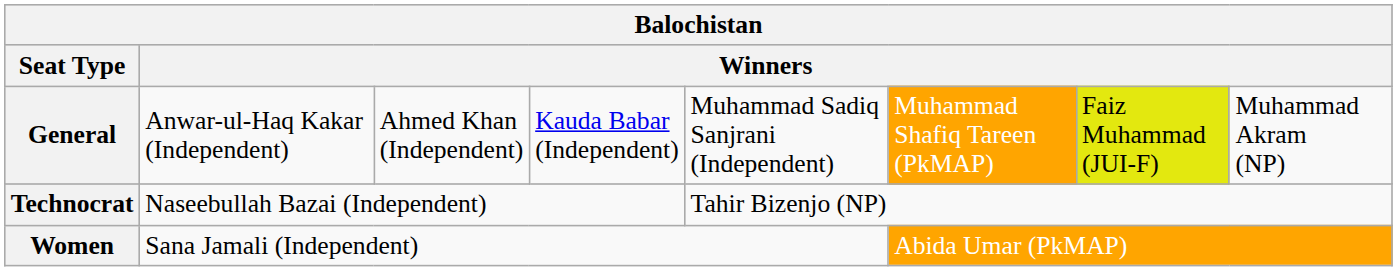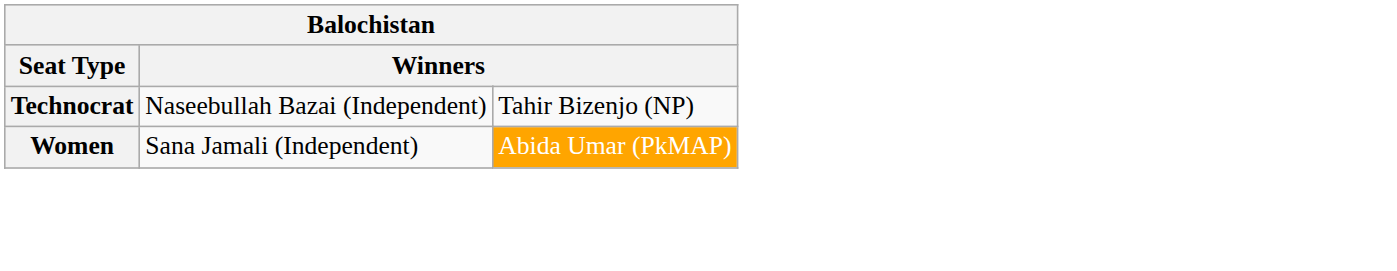- row: General | Anwar-ul-Haq Kakar (Independent) | Ahmed Khan (Independent) | Kauda Babar (Independent) | Muhammad Sadiq Sanjrani (Independent) | Muhammad Shafiq Tareen (PkMAP) | Faiz Muhammad (JUI-F) | Muhammad Akram (NP)
